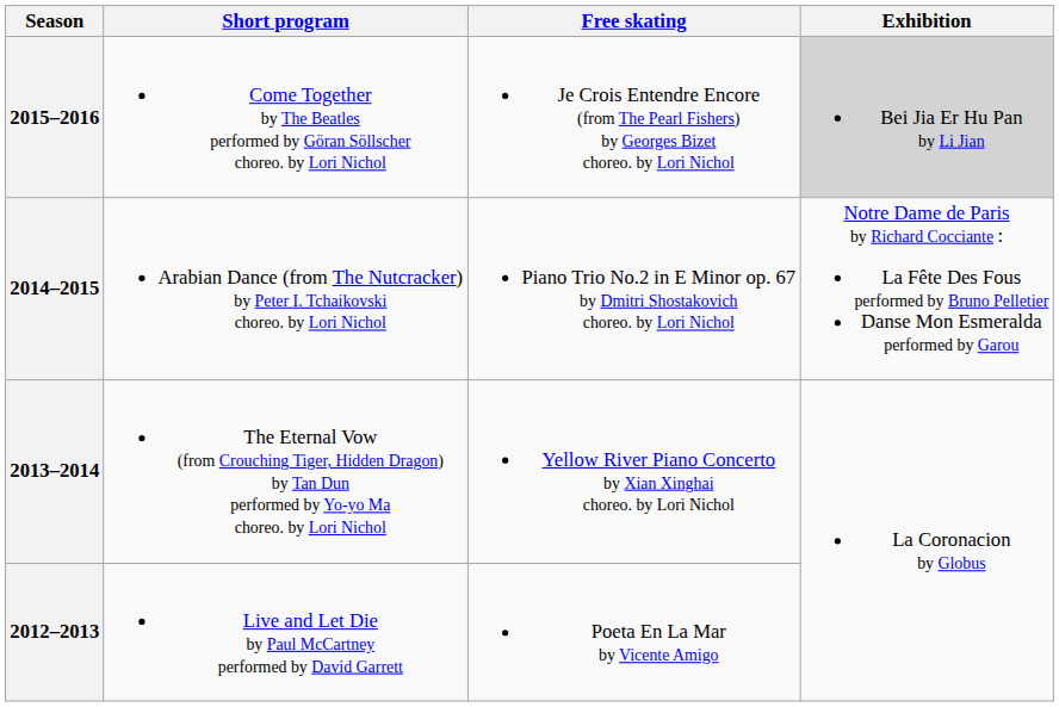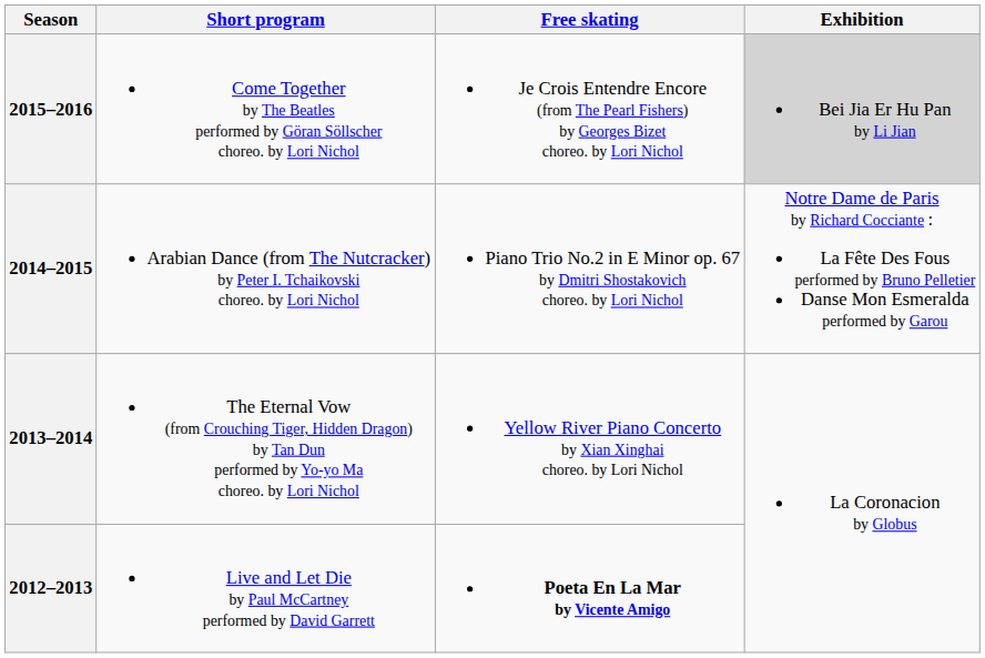2012–2013 | Free skating: normal -> bold
